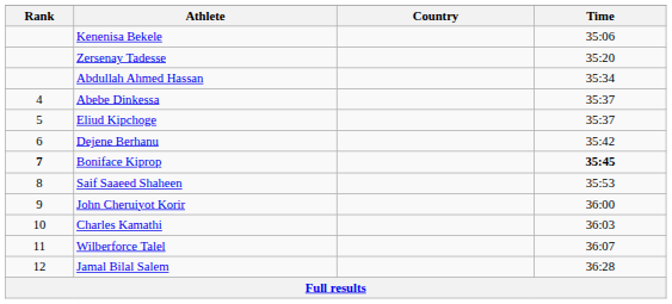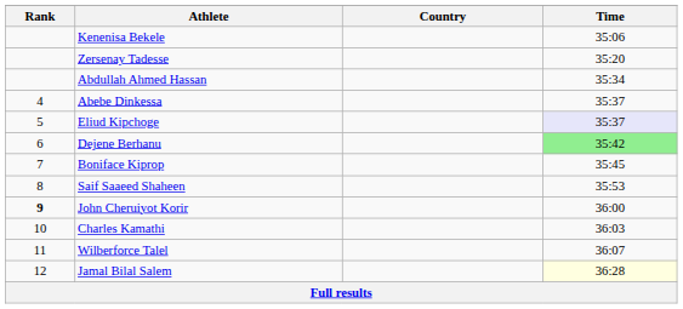Eliud Kipchoge | Time: no background -> lavender background
Dejene Berhanu | Time: no background -> lightgreen background
Boniface Kiprop | Rank: bold -> normal
Boniface Kiprop | Time: bold -> normal
John Cheruiyot Korir | Rank: normal -> bold
Jamal Bilal Salem | Time: no background -> lightyellow background
